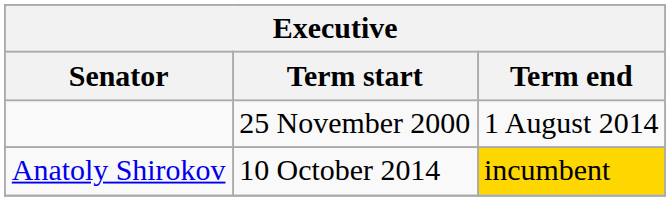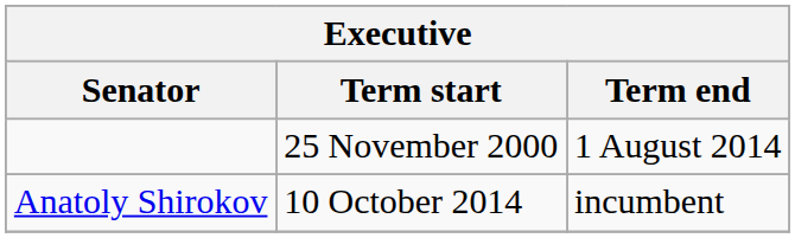Anatoly Shirokov | Term end: gold background -> no background
